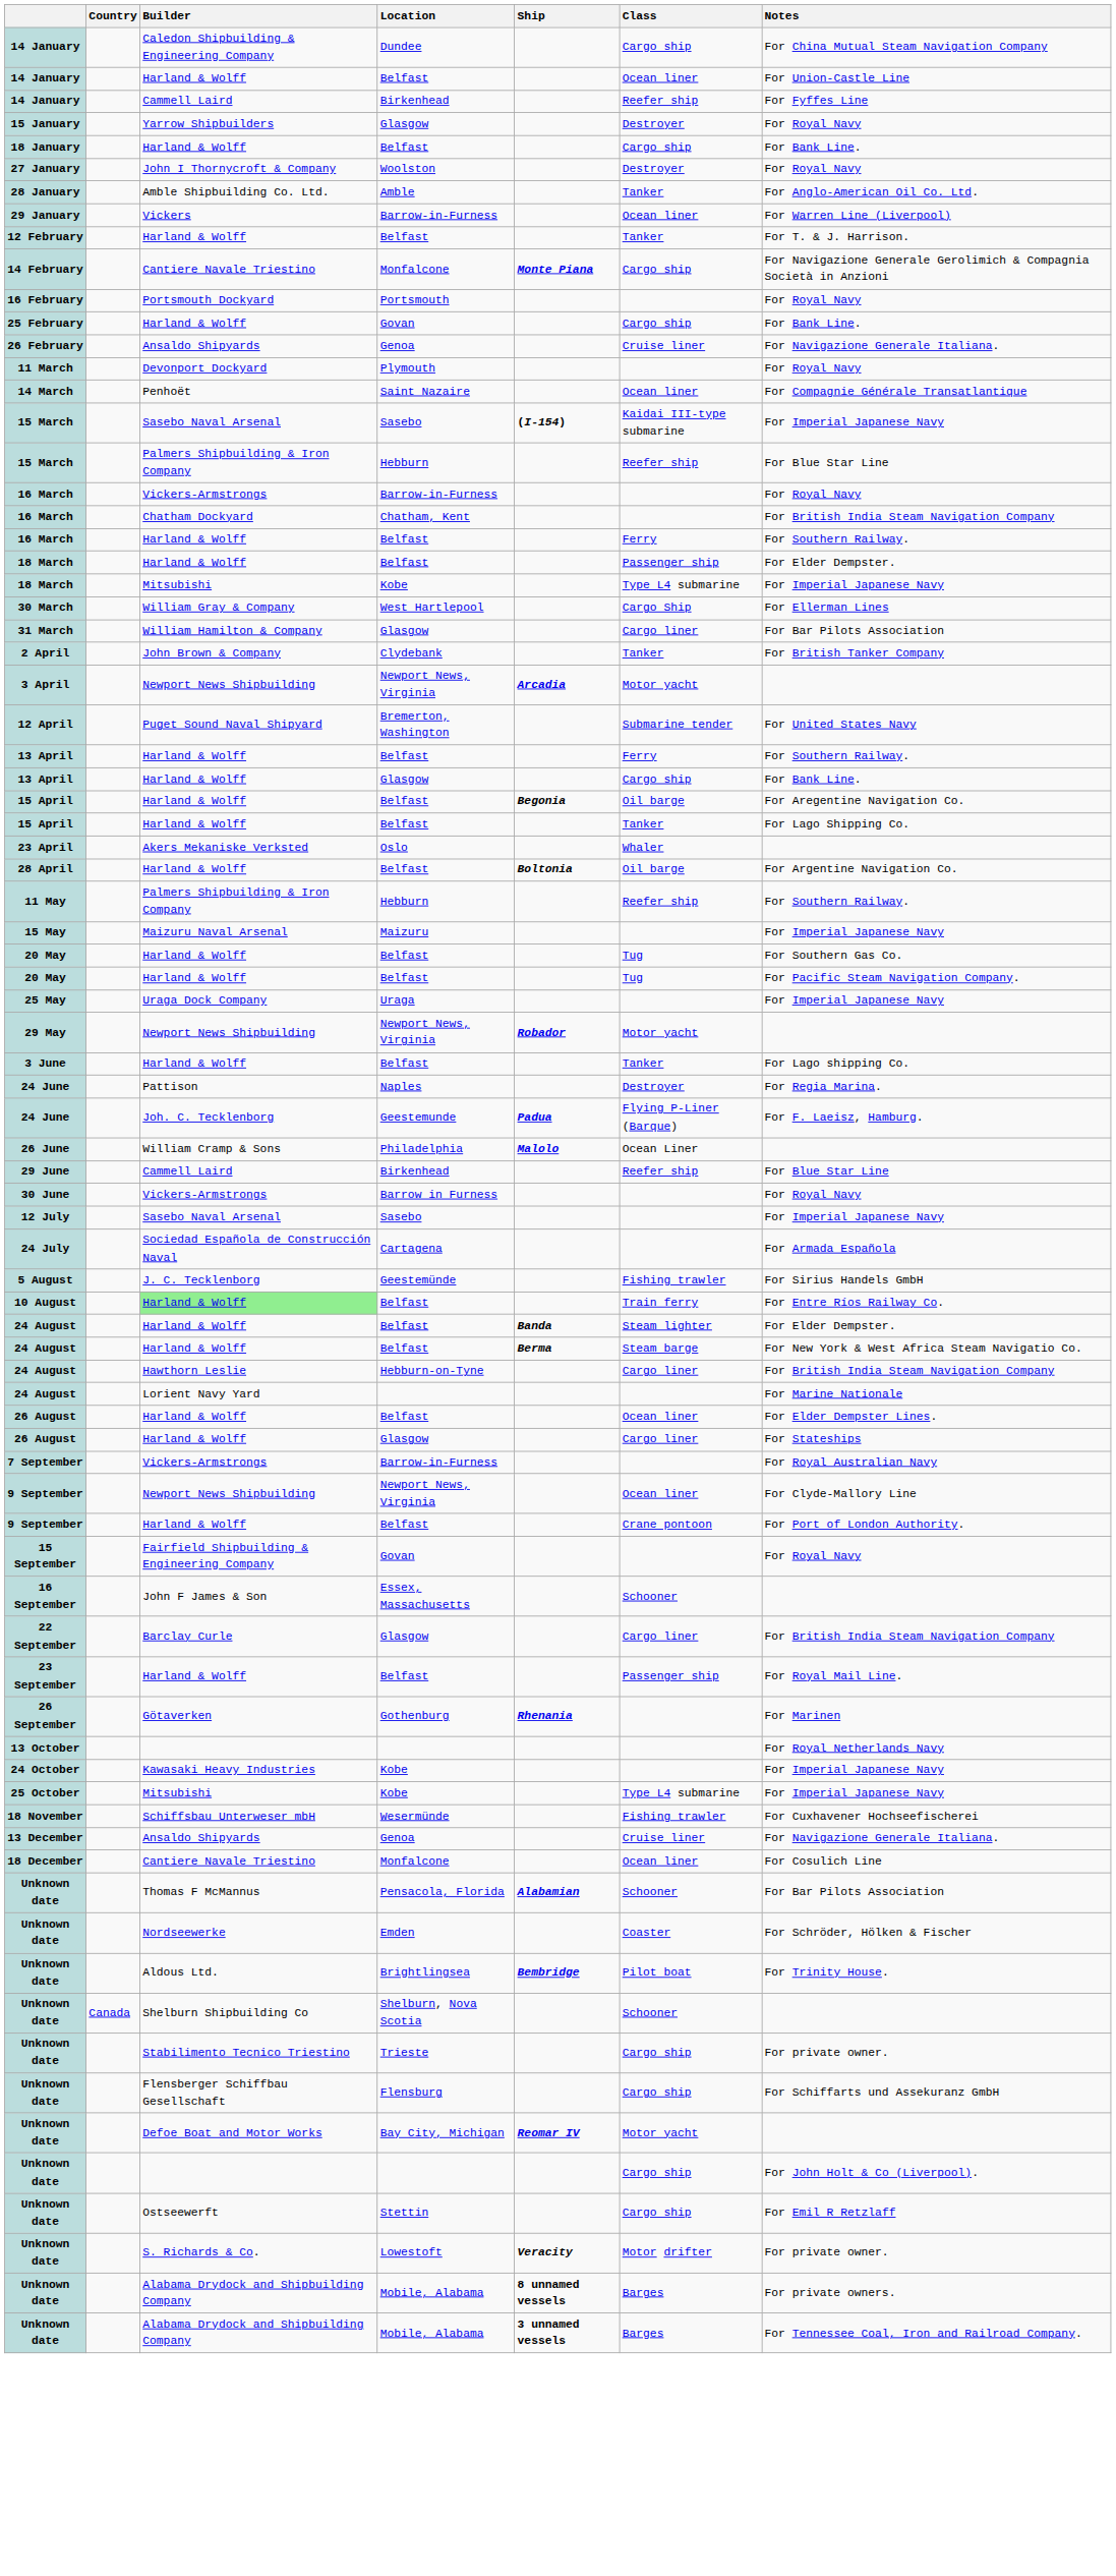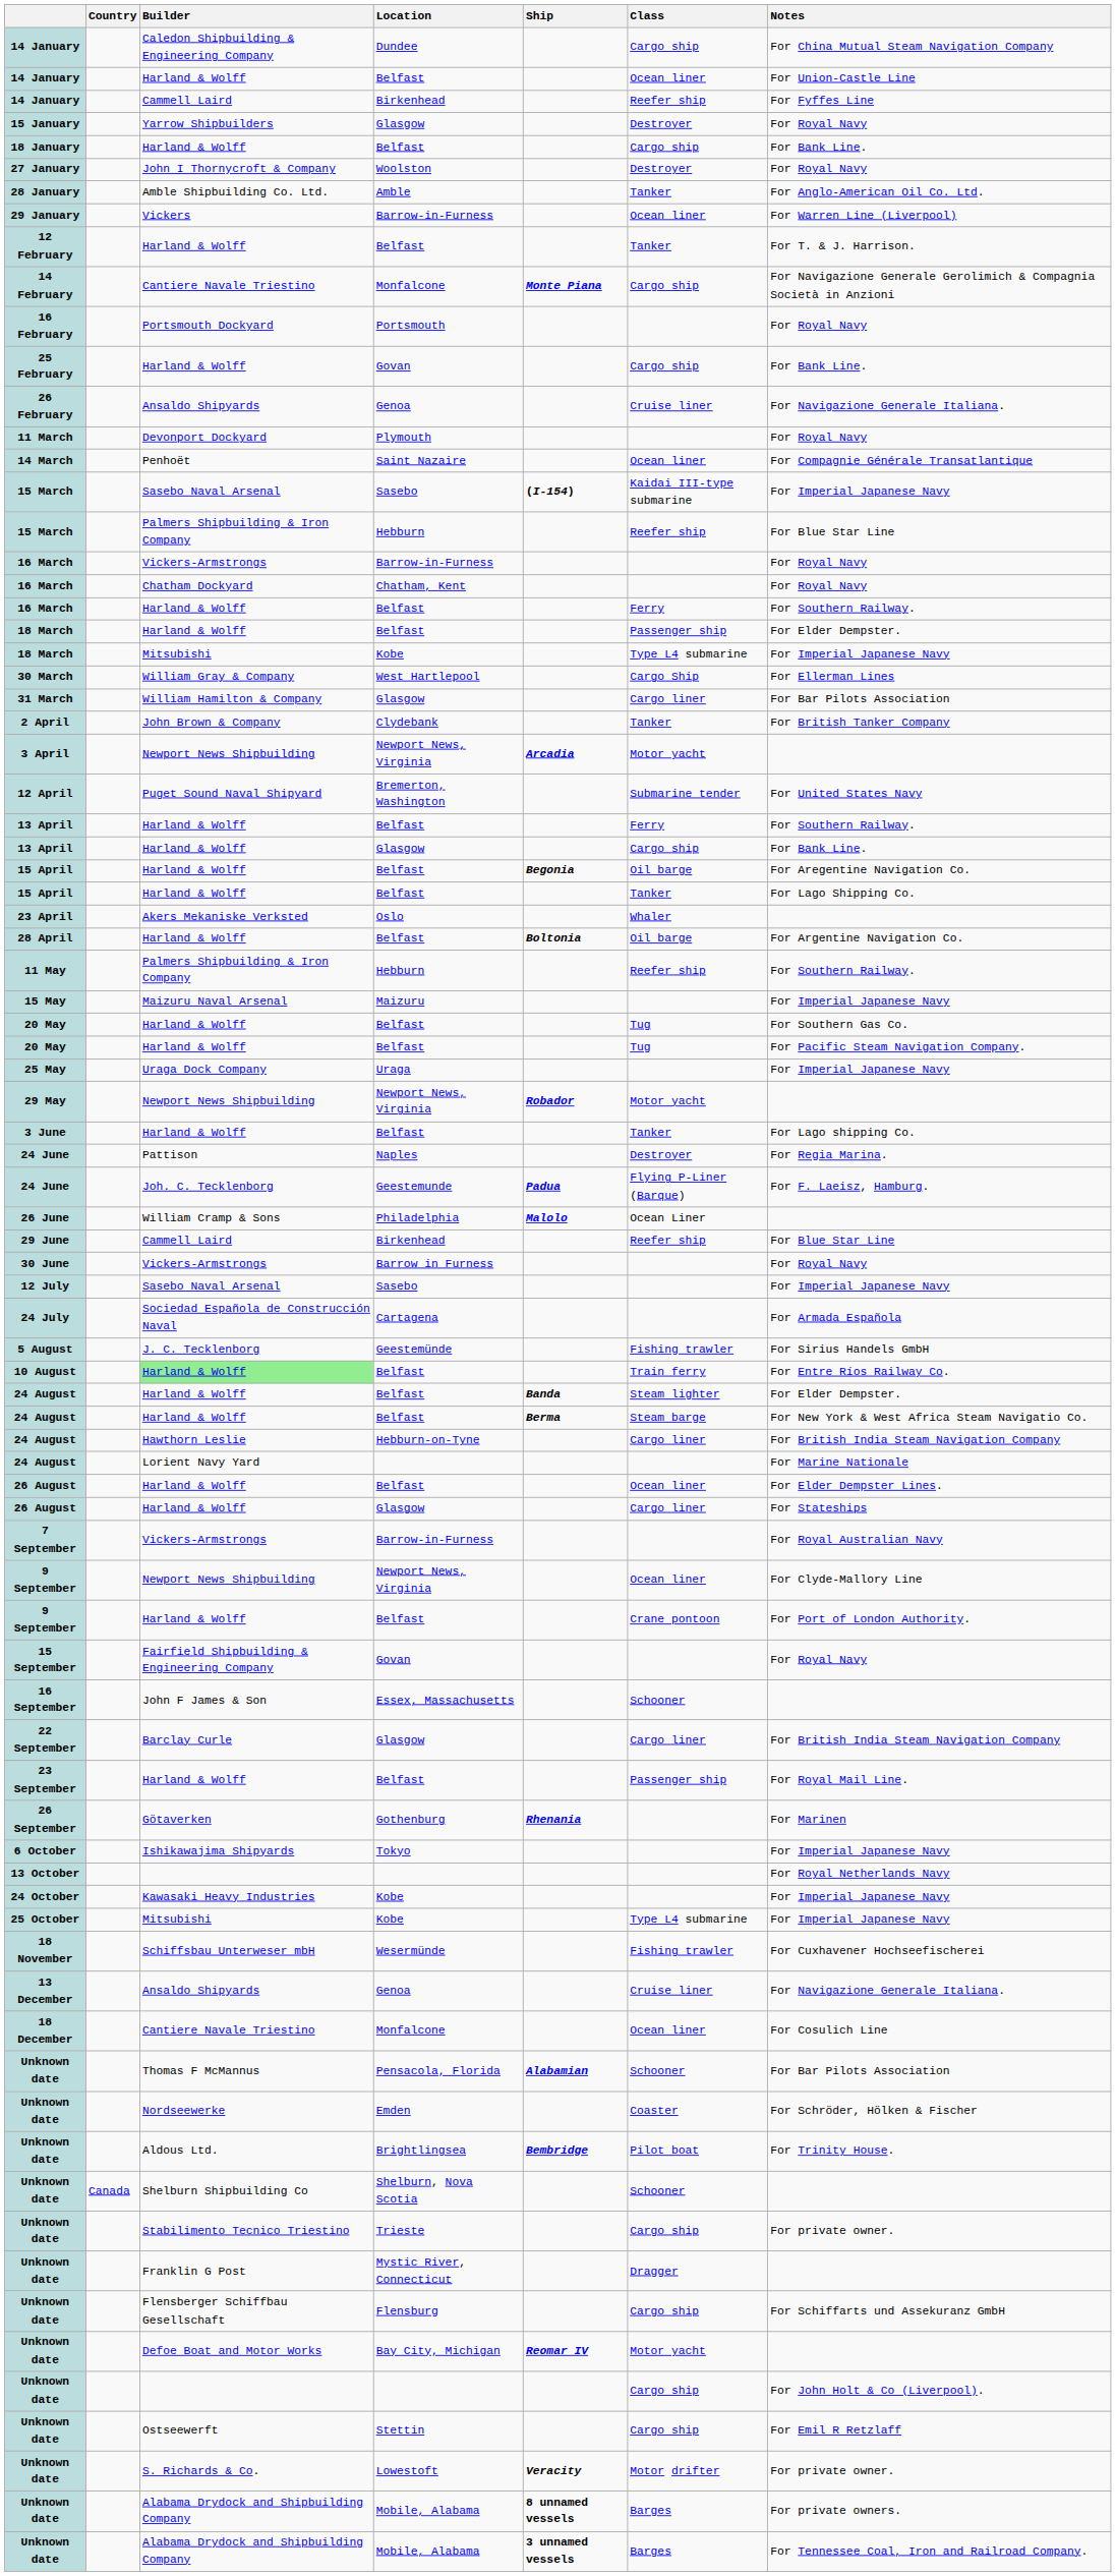16 March / Chatham, Kent | Notes: For British India Steam Navigation Company -> For Royal Navy
+ row: 6 October | Ishikawajima Shipyards | Tokyo | For Imperial Japanese Navy
+ row: Unknown date | Franklin G Post | Mystic River, Connecticut | Dragger
